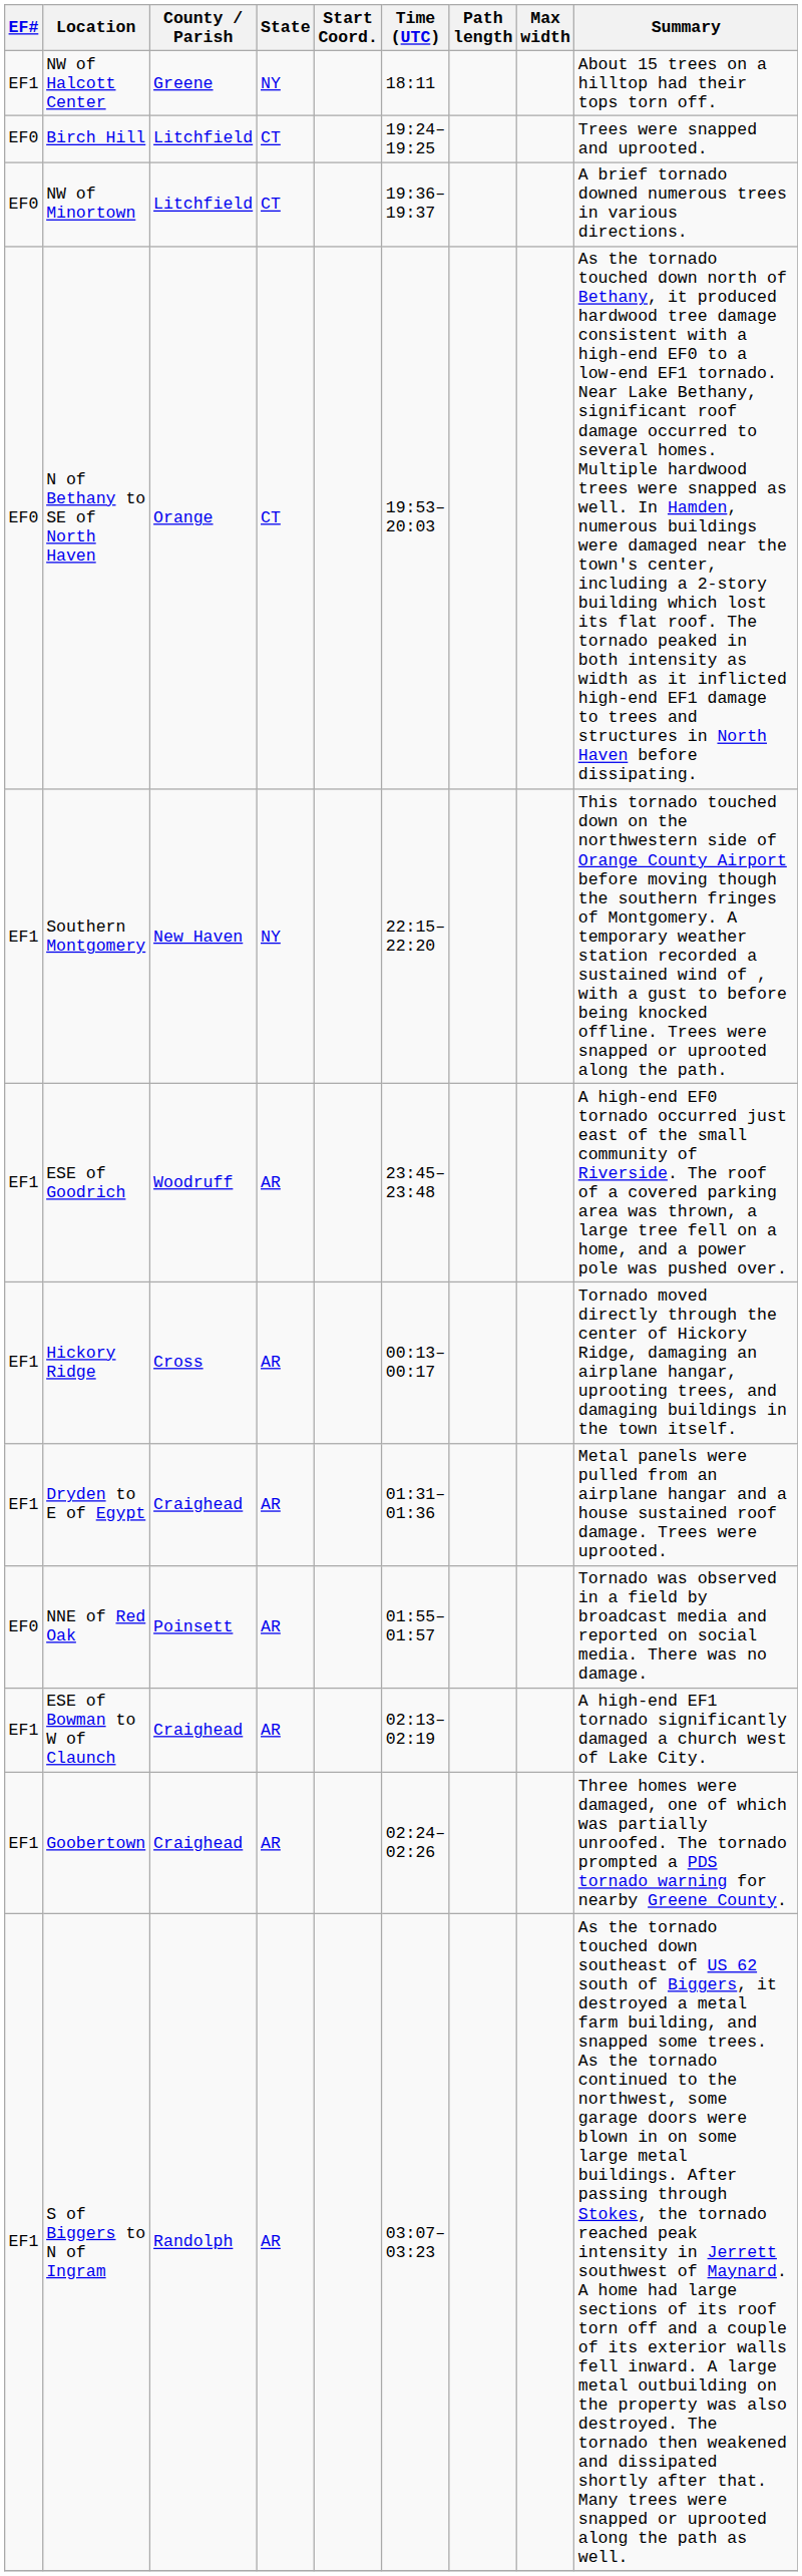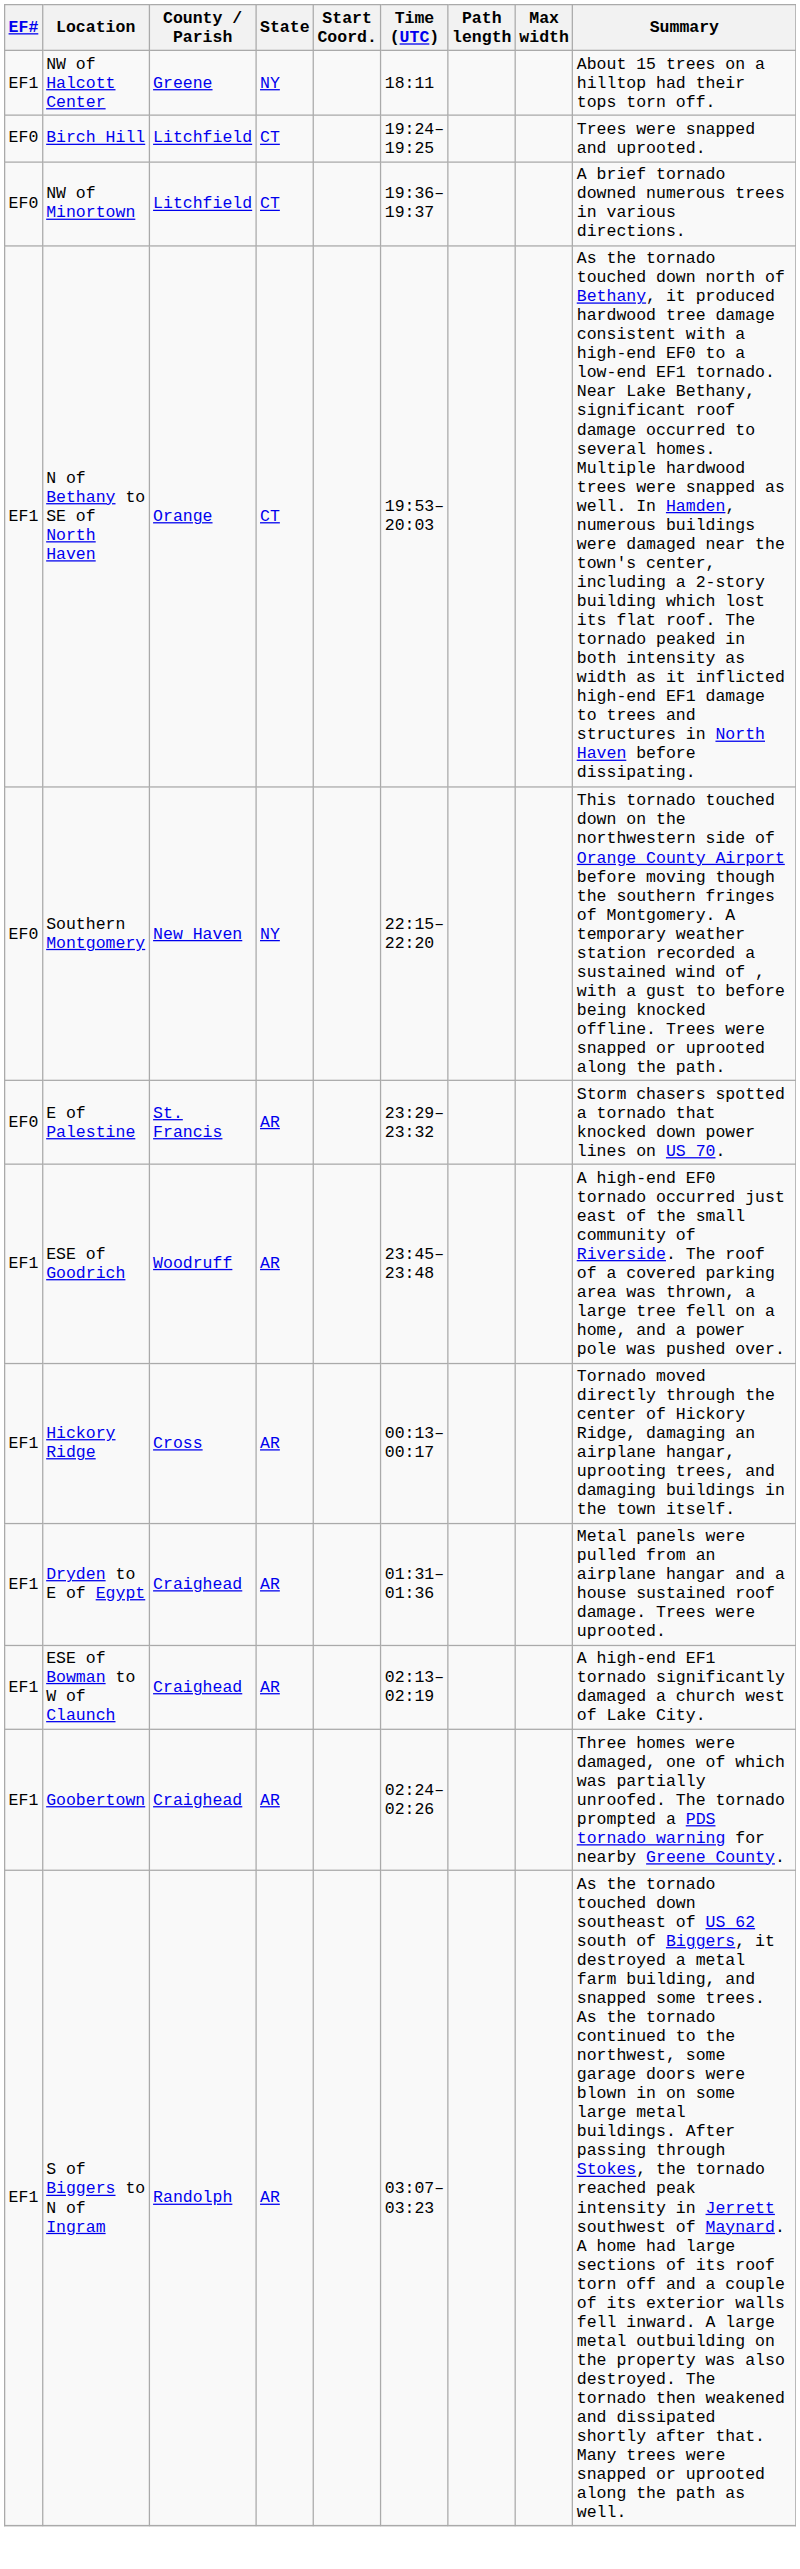N of Bethany to SE of North Haven | EF#: EF0 -> EF1
Southern Montgomery | EF#: EF1 -> EF0
+ row: EF0 | E of Palestine | St. Francis | AR | 23:29–23:32 | Storm chasers spotted a tornado that knocked down power lines on US 70.
- row: EF0 | NNE of Red Oak | Poinsett | AR | 01:55–01:57 | Tornado was observed in a field by broadcast media and reported on social media. There was no damage.
